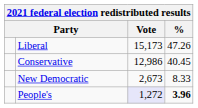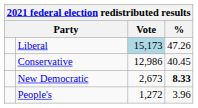Liberal | Vote: no background -> lightblue background
New Democratic | %: normal -> bold
People's | Vote: lavender background -> no background
People's | %: bold -> normal
